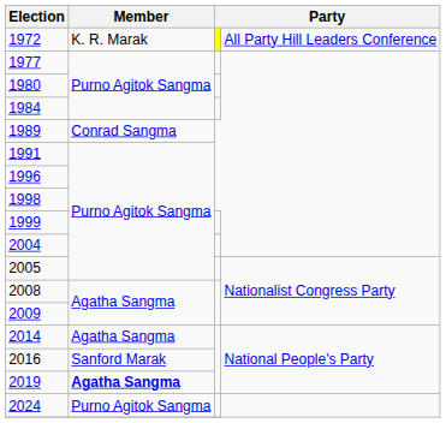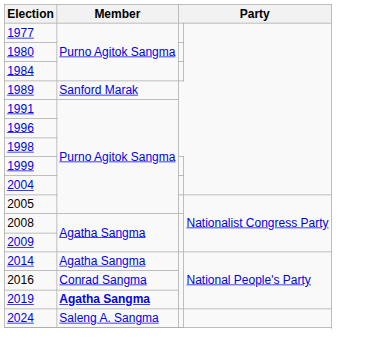- row: 1972 | K. R. Marak | All Party Hill Leaders Conference
1989 | Member: Conrad Sangma -> Sanford Marak
2016 | Member: Sanford Marak -> Conrad Sangma
2024 | Member: Purno Agitok Sangma -> Saleng A. Sangma
